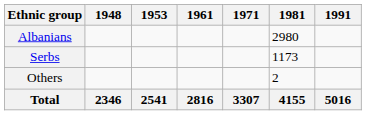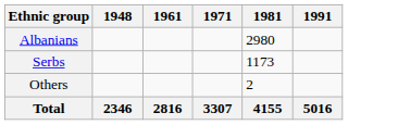- column: 1953 | 2541
